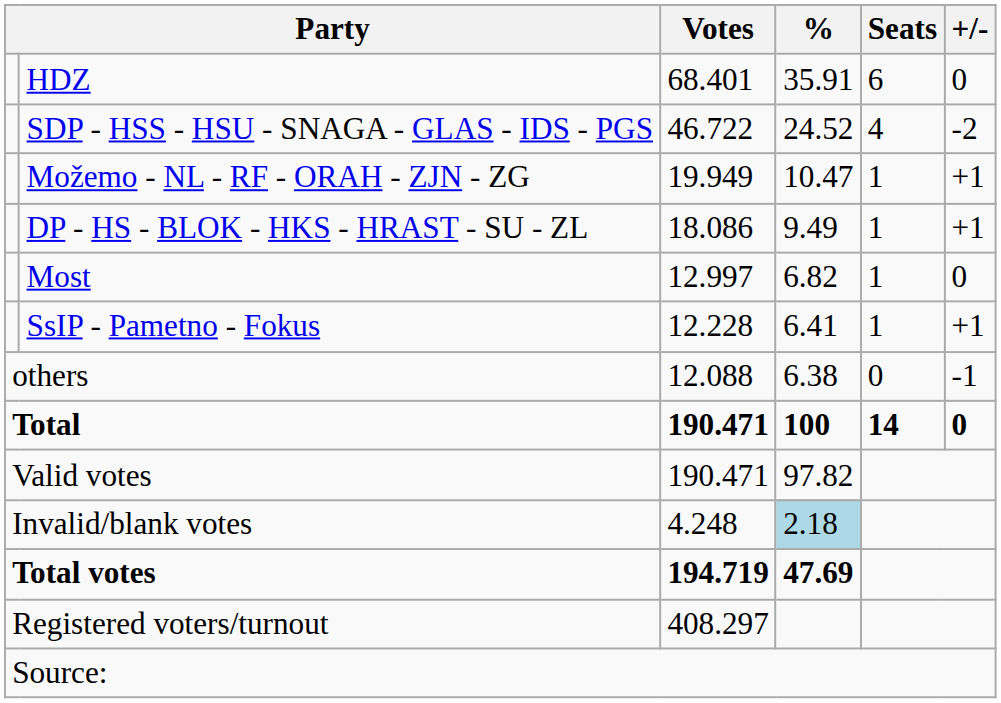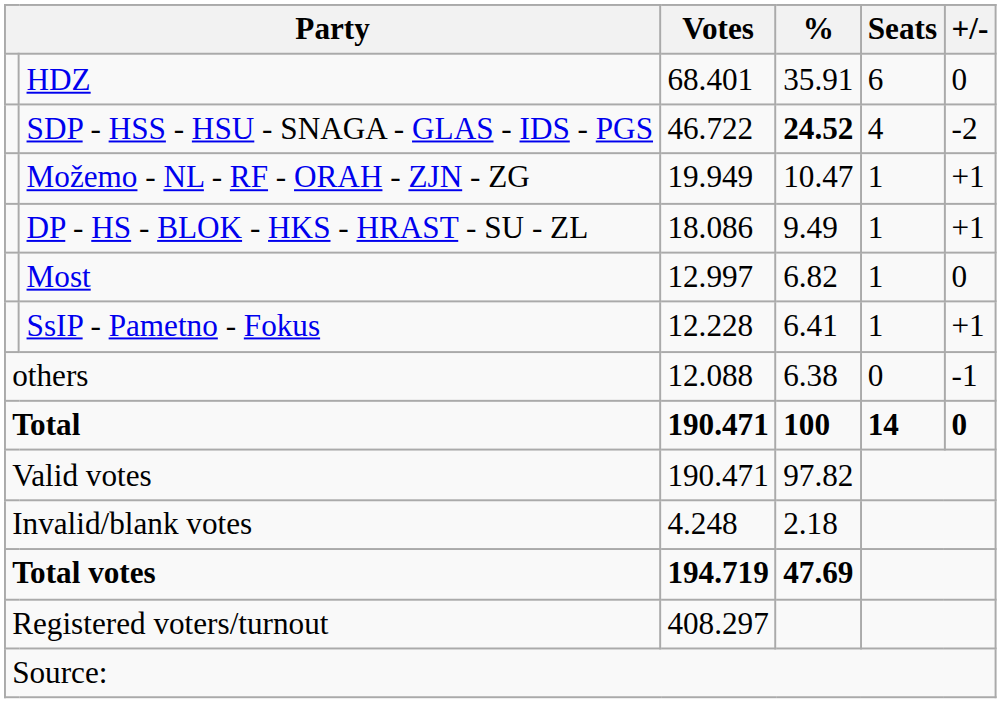SDP - HSS - HSU - SNAGA - GLAS - IDS - PGS | %: normal -> bold
Invalid/blank votes | %: lightblue background -> no background
